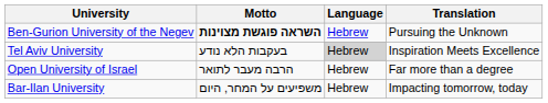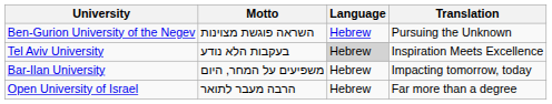Ben-Gurion University of the Negev | Motto: bold -> normal
rows swapped: Open University of Israel <-> Bar-Ilan University
